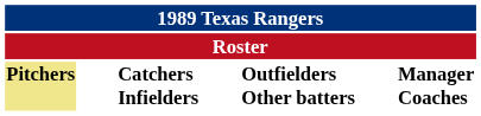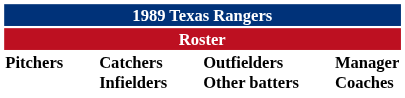Pitchers | column 1: khaki background -> no background
